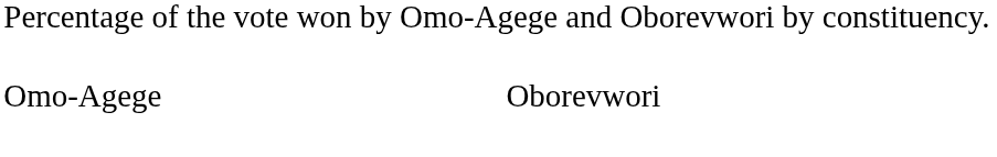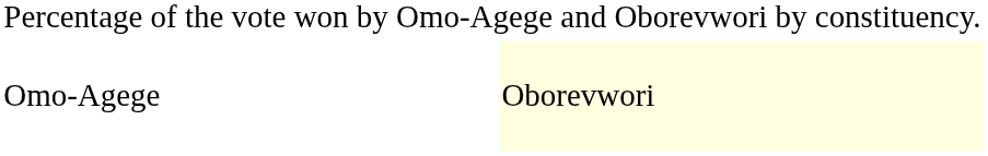Omo-Agege | column 2: no background -> lightyellow background
